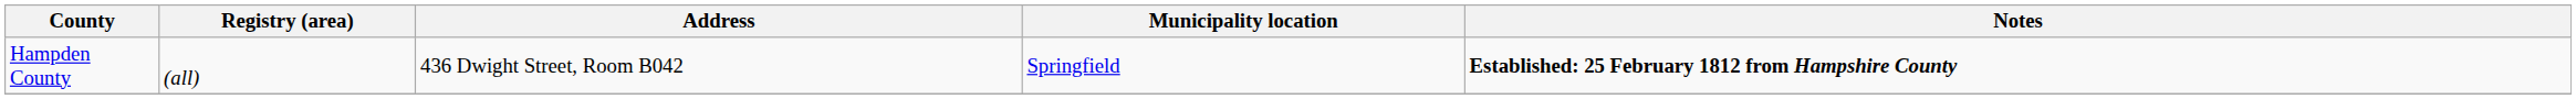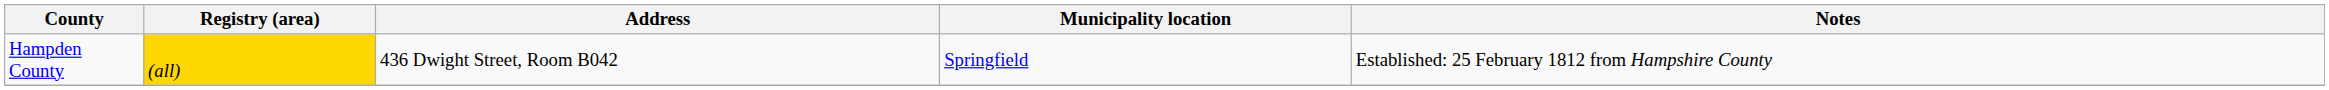row 2 | Registry (area): no background -> gold background
row 2 | Notes: bold -> normal
